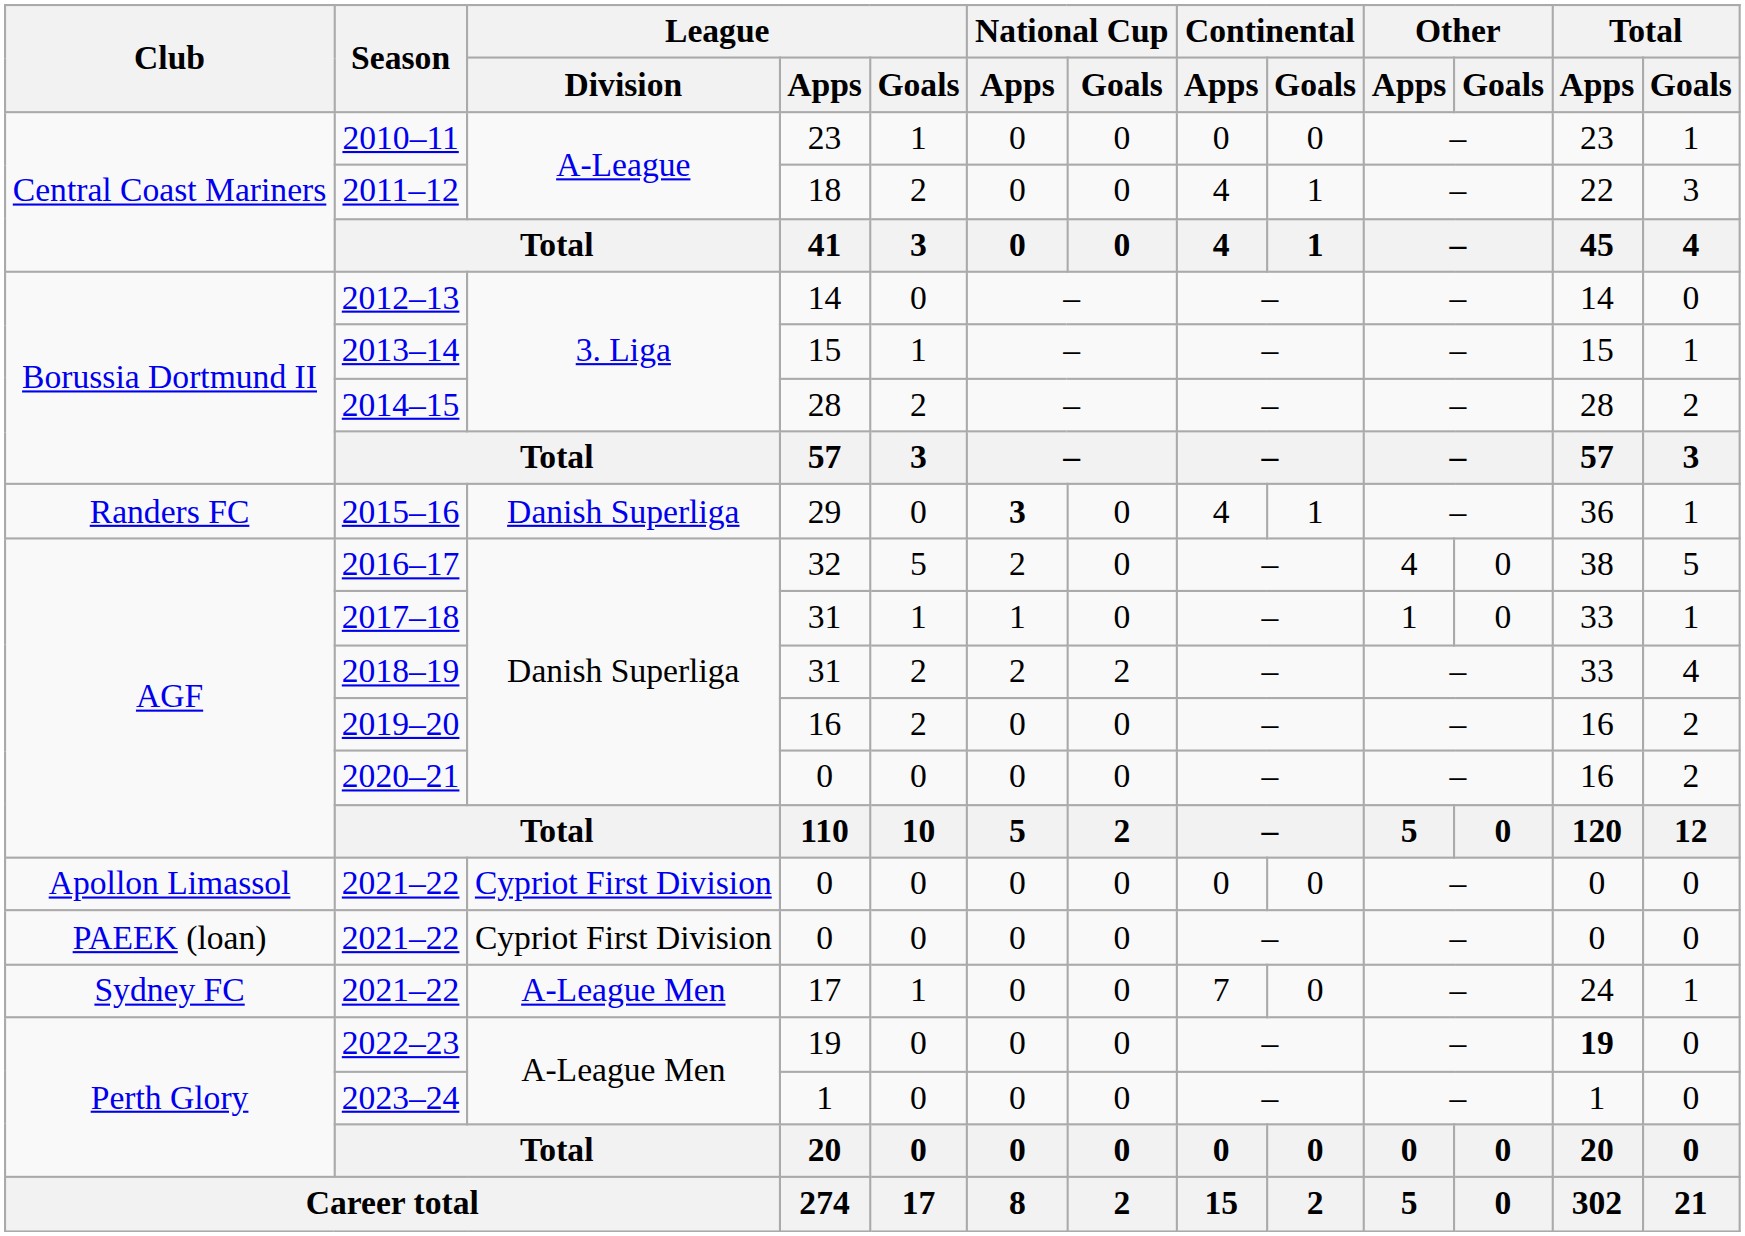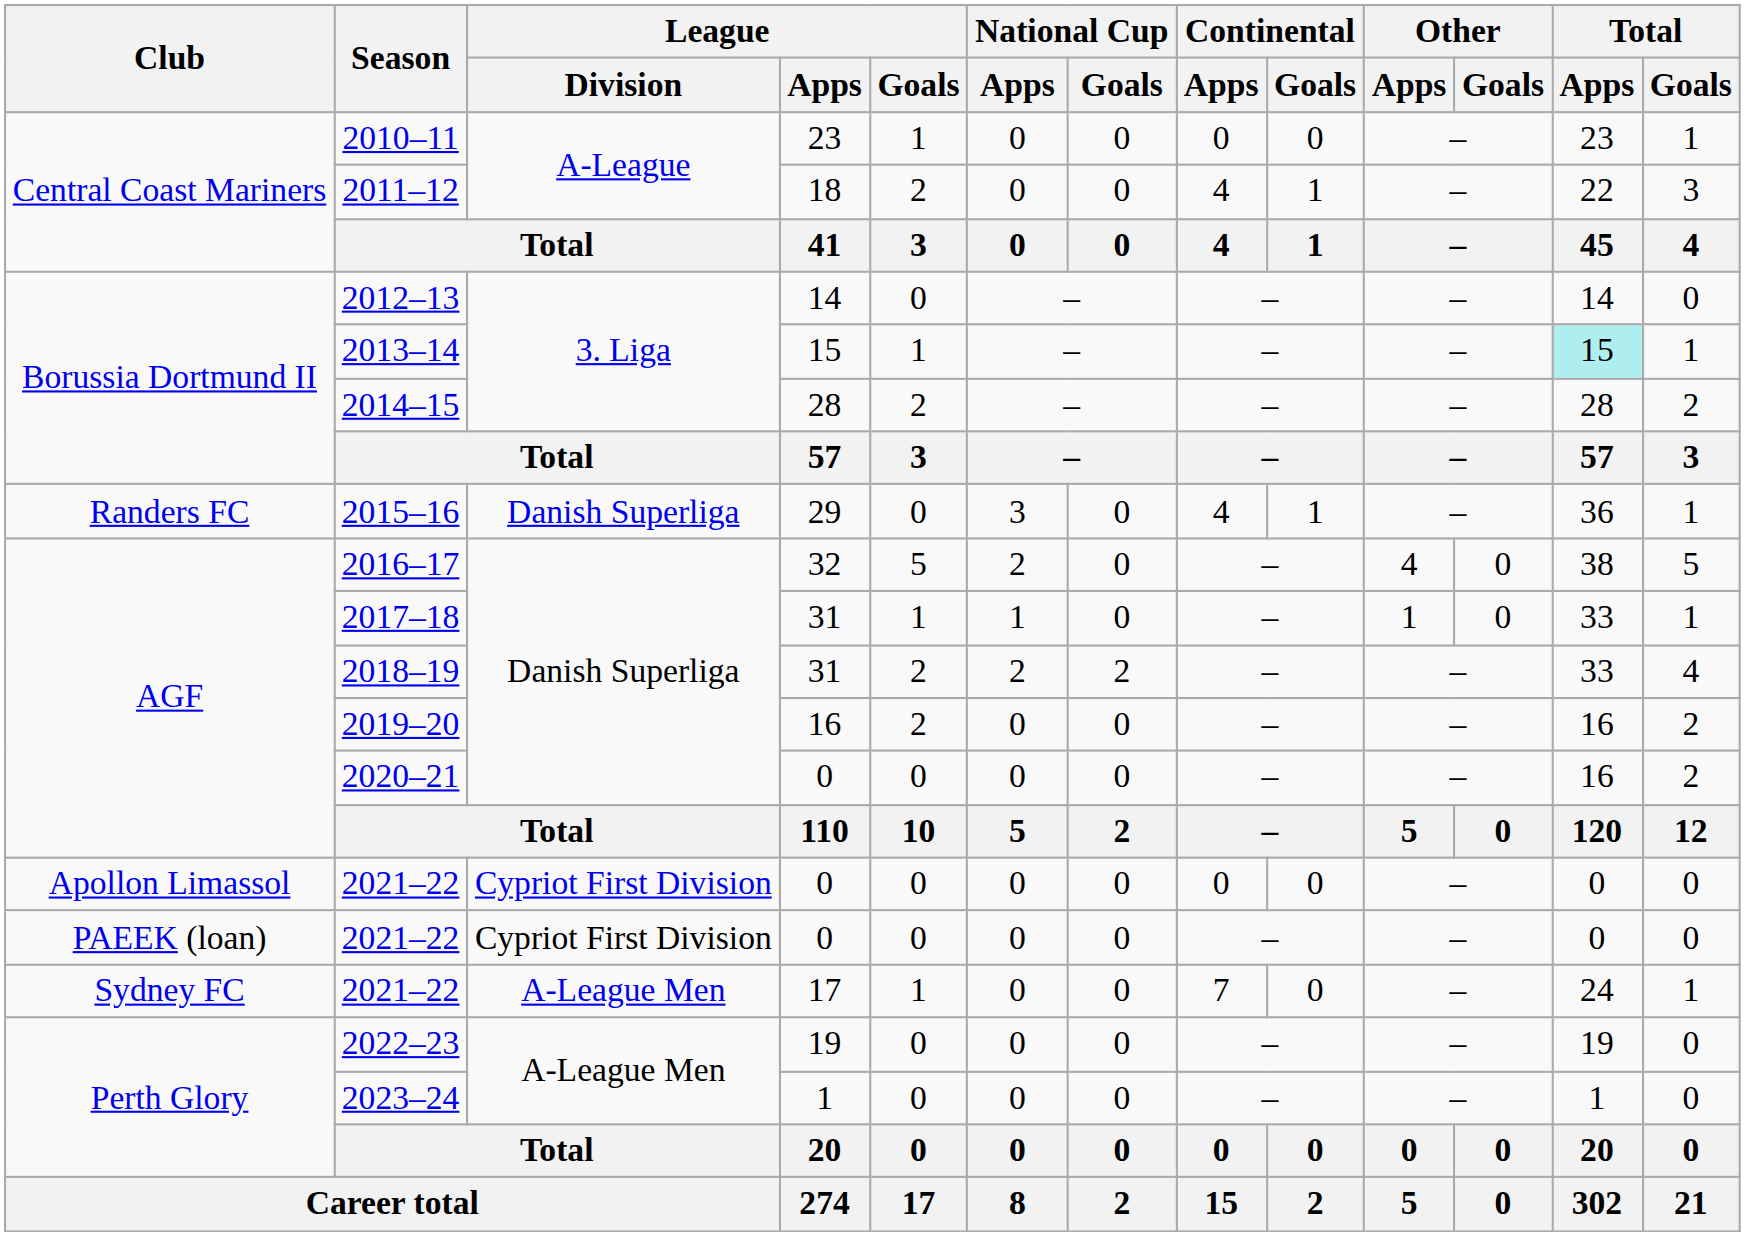2013–14 | Total / Apps: no background -> paleturquoise background
2015–16 | National Cup / Apps: bold -> normal
2022–23 | Total / Apps: bold -> normal
